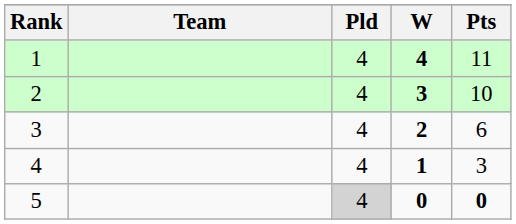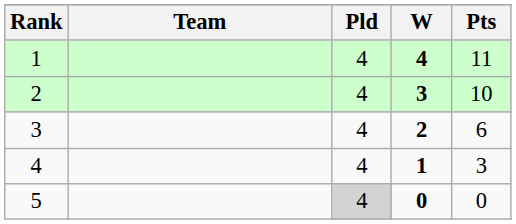5 | Pts: bold -> normal
